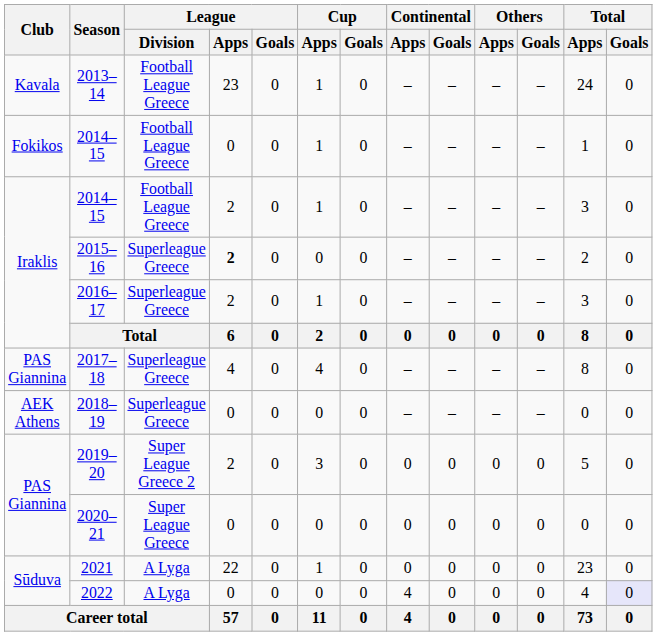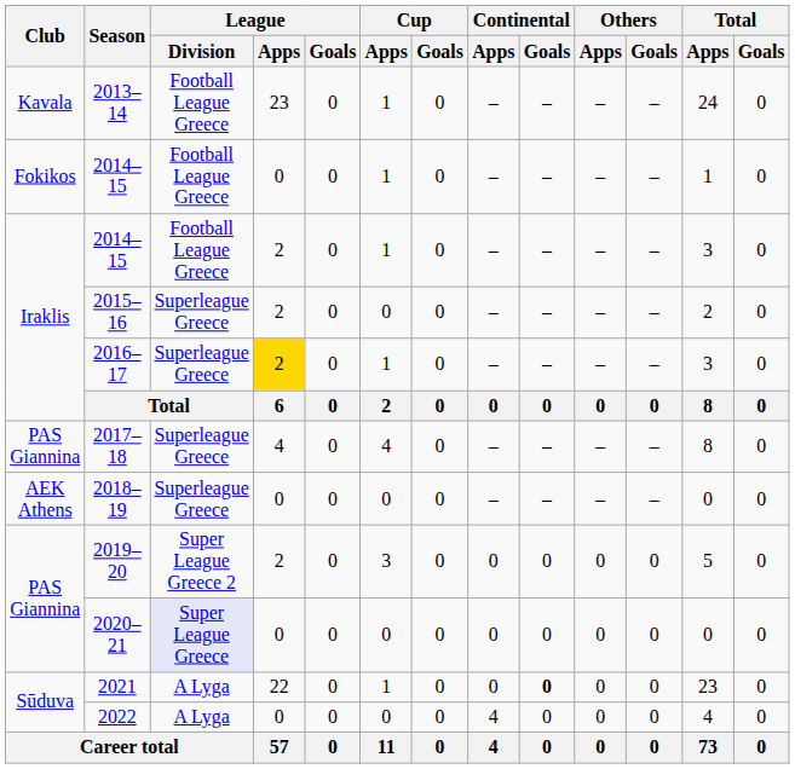2015–16 | League / Apps: bold -> normal
2016–17 | League / Apps: no background -> gold background
2020–21 | League / Division: no background -> lavender background
2021 | Continental / Goals: normal -> bold
2022 | Total / Goals: lavender background -> no background
